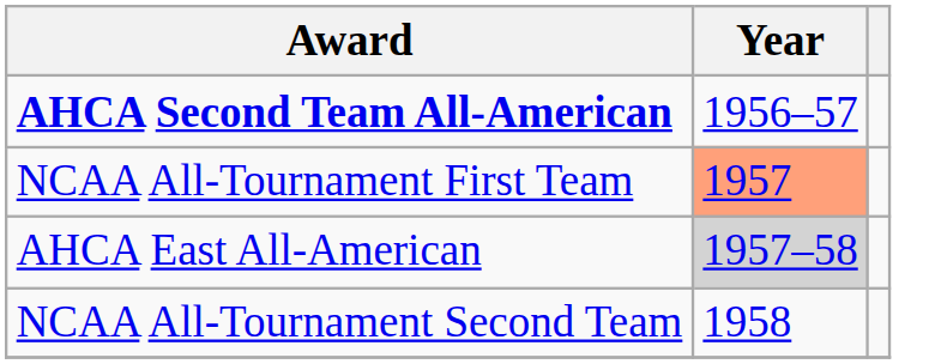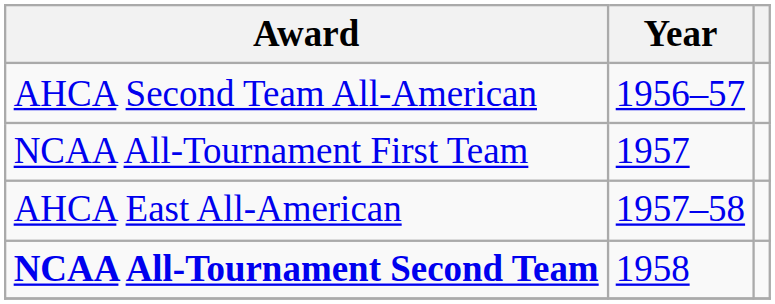row 2 | Award: bold -> normal
row 3 | Year: lightsalmon background -> no background
row 4 | Year: lightgrey background -> no background
row 5 | Award: normal -> bold
